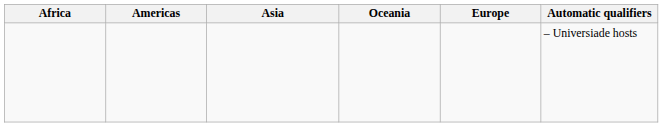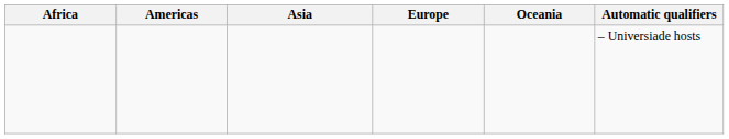columns swapped: Europe <-> Oceania
